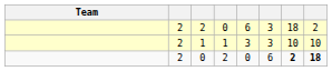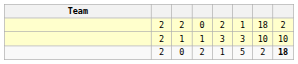row 2 | column 5: 6 -> 2
row 2 | column 6: 3 -> 1
row 4 | column 5: 0 -> 1
row 4 | column 6: 6 -> 5
row 4 | column 7: bold -> normal
